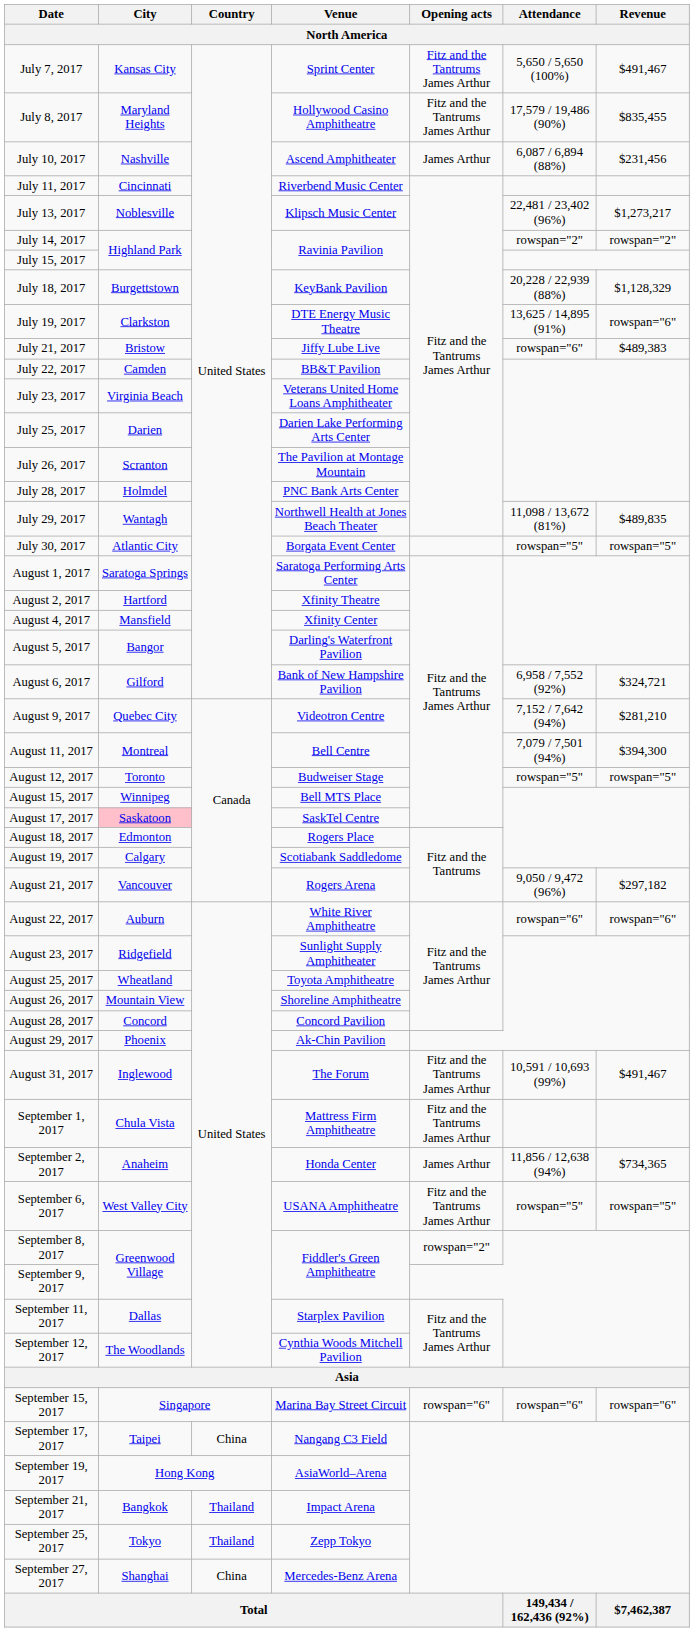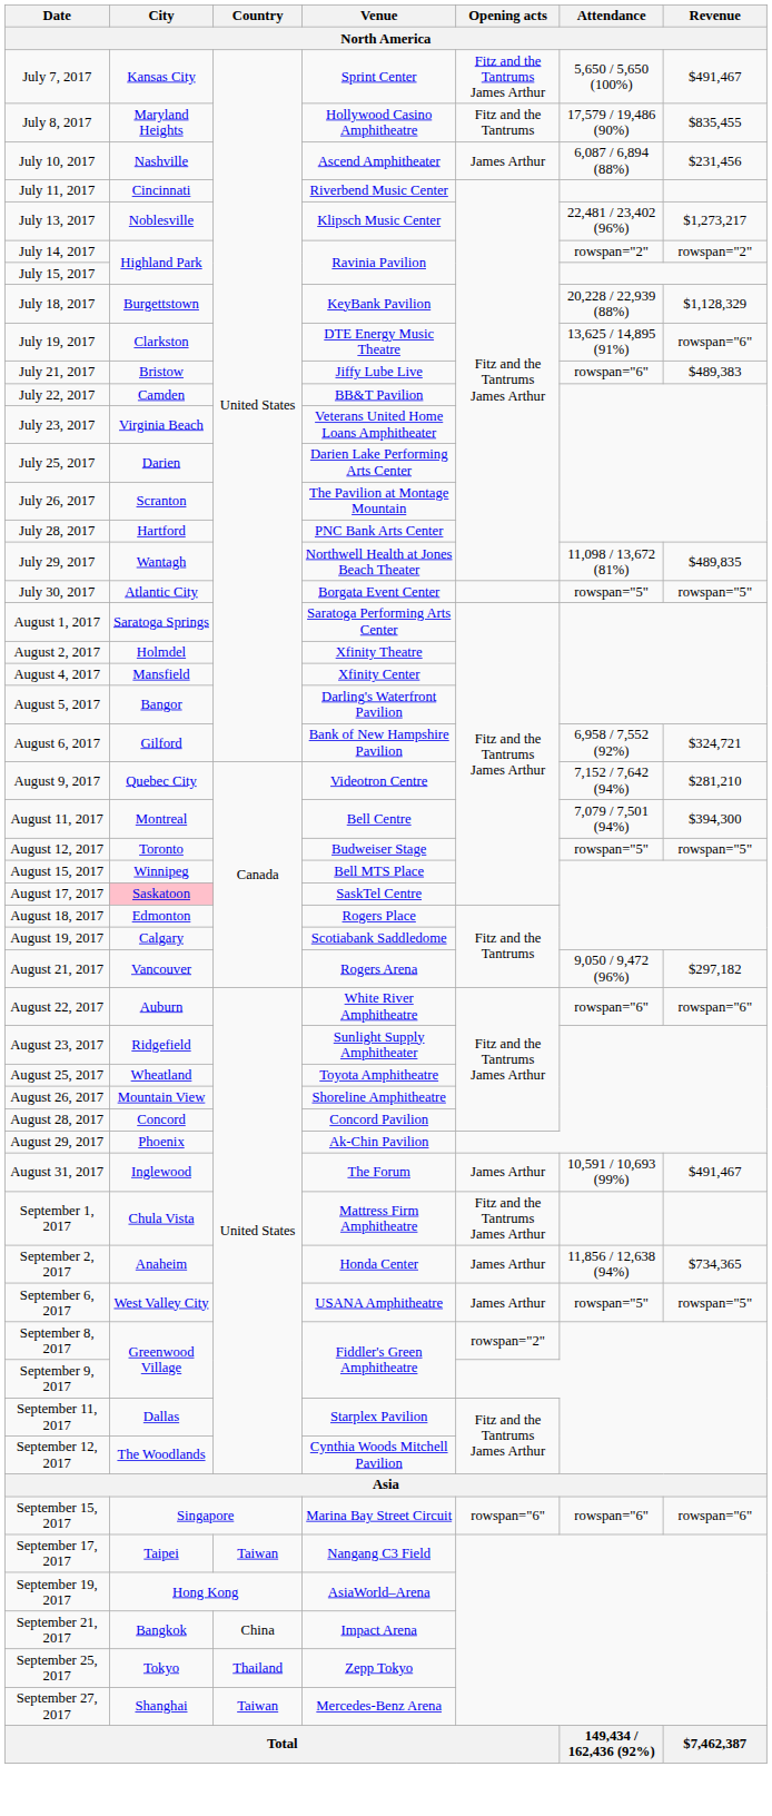July 8, 2017 | Opening acts: Fitz and the Tantrums James Arthur -> Fitz and the Tantrums
July 28, 2017 | City: Holmdel -> Hartford
August 2, 2017 | City: Hartford -> Holmdel
August 31, 2017 | Opening acts: Fitz and the Tantrums James Arthur -> James Arthur
September 6, 2017 | Opening acts: Fitz and the Tantrums James Arthur -> James Arthur
September 17, 2017 | Country: China -> Taiwan
September 21, 2017 | Country: Thailand -> China
September 27, 2017 | Country: China -> Taiwan
